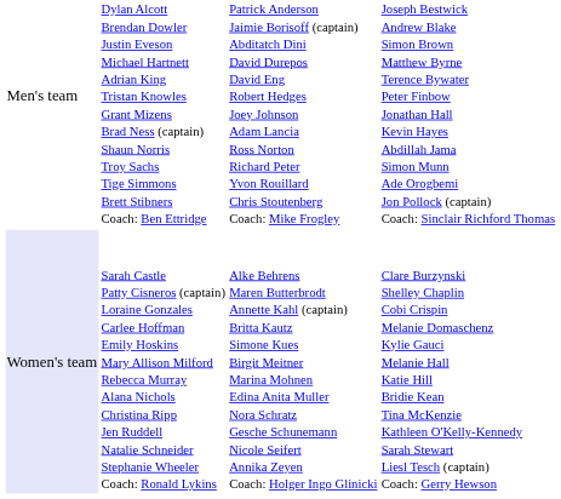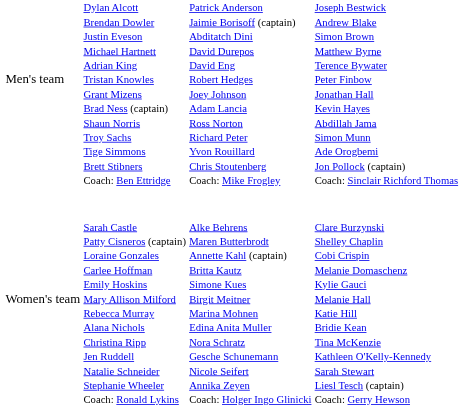Women's team | column 1: lavender background -> no background
